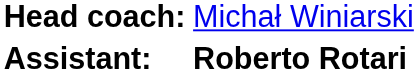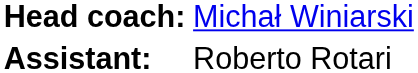Assistant: | column 2: bold -> normal
